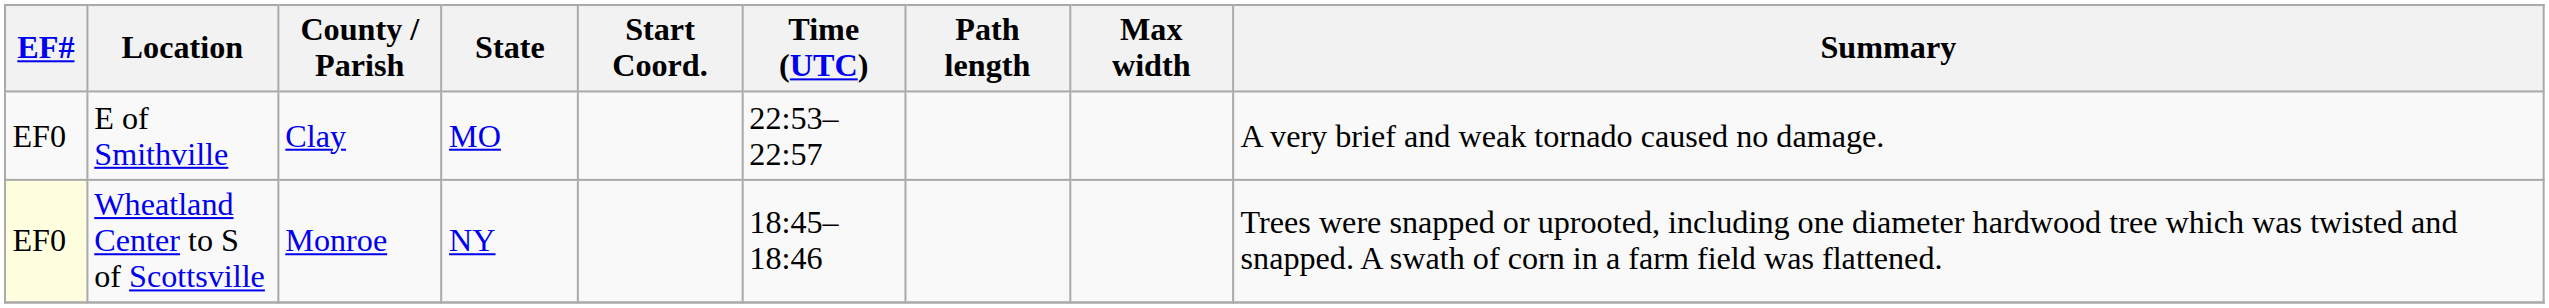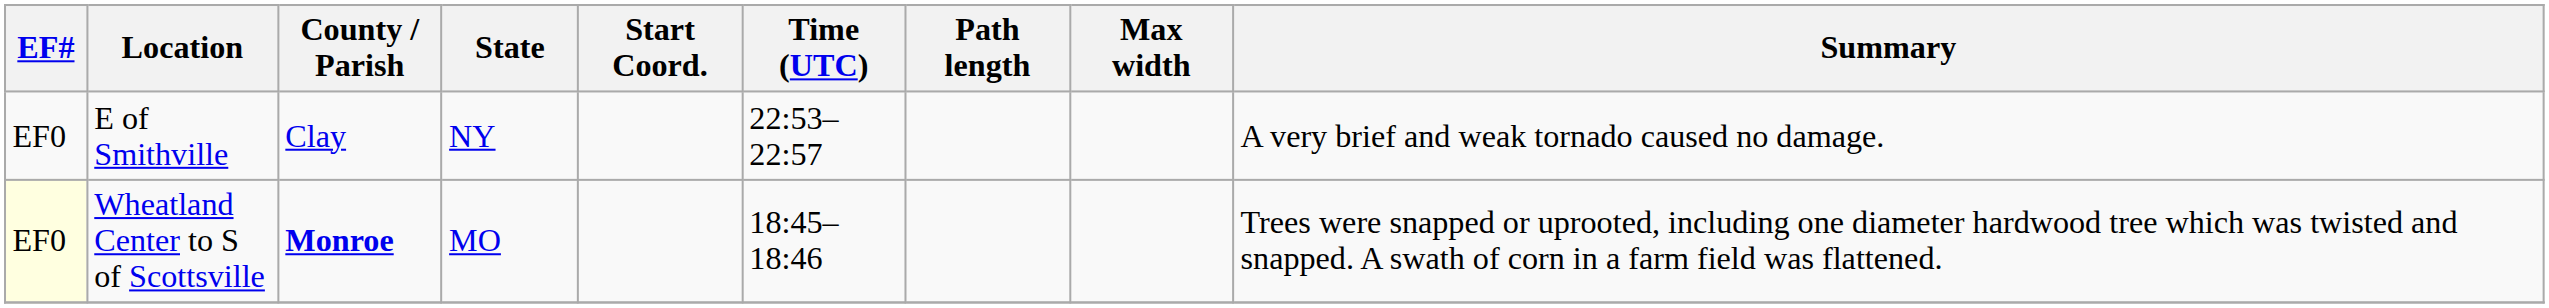E of Smithville | State: MO -> NY
Wheatland Center to S of Scottsville | County / Parish: normal -> bold
Wheatland Center to S of Scottsville | State: NY -> MO
